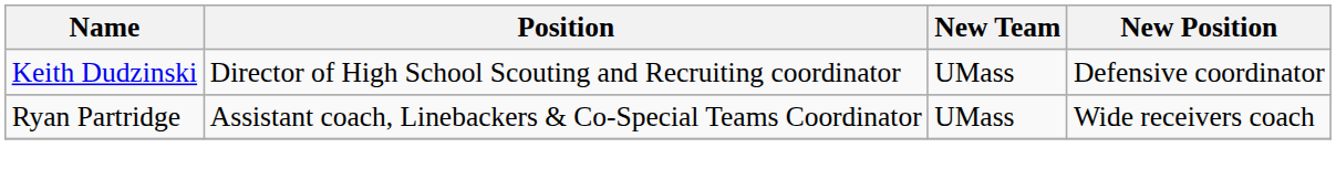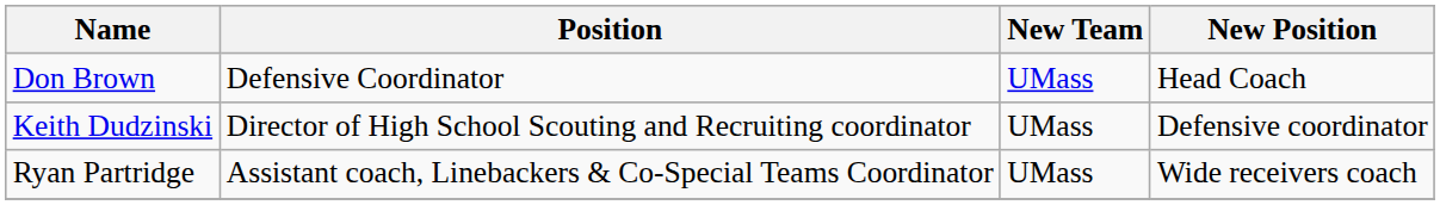+ row: Don Brown | Defensive Coordinator | UMass | Head Coach
